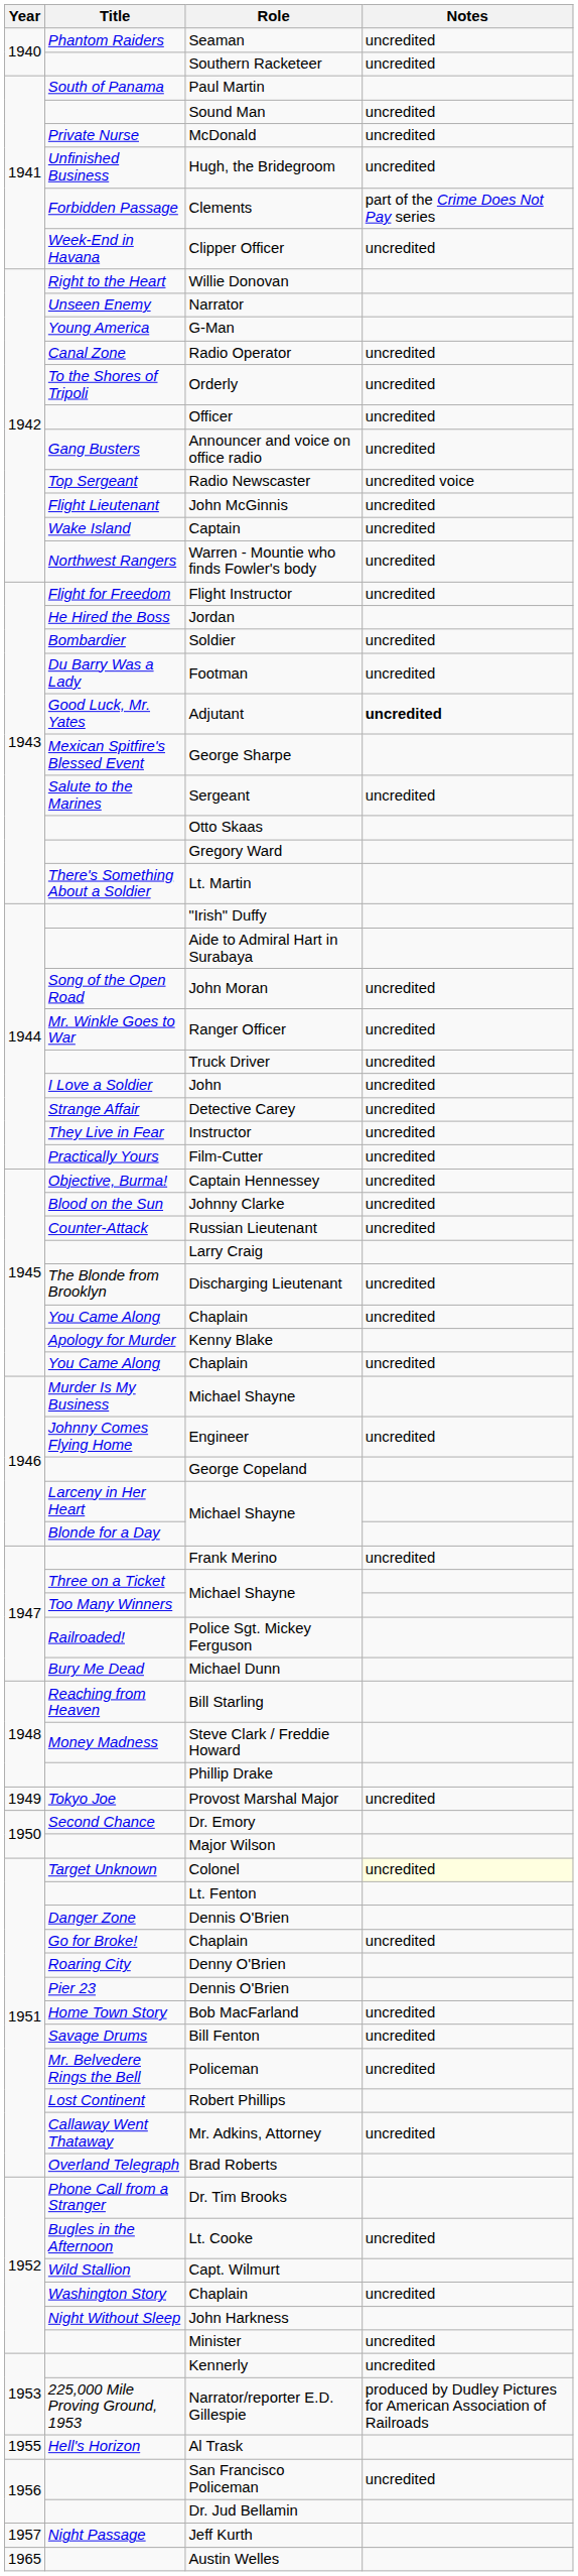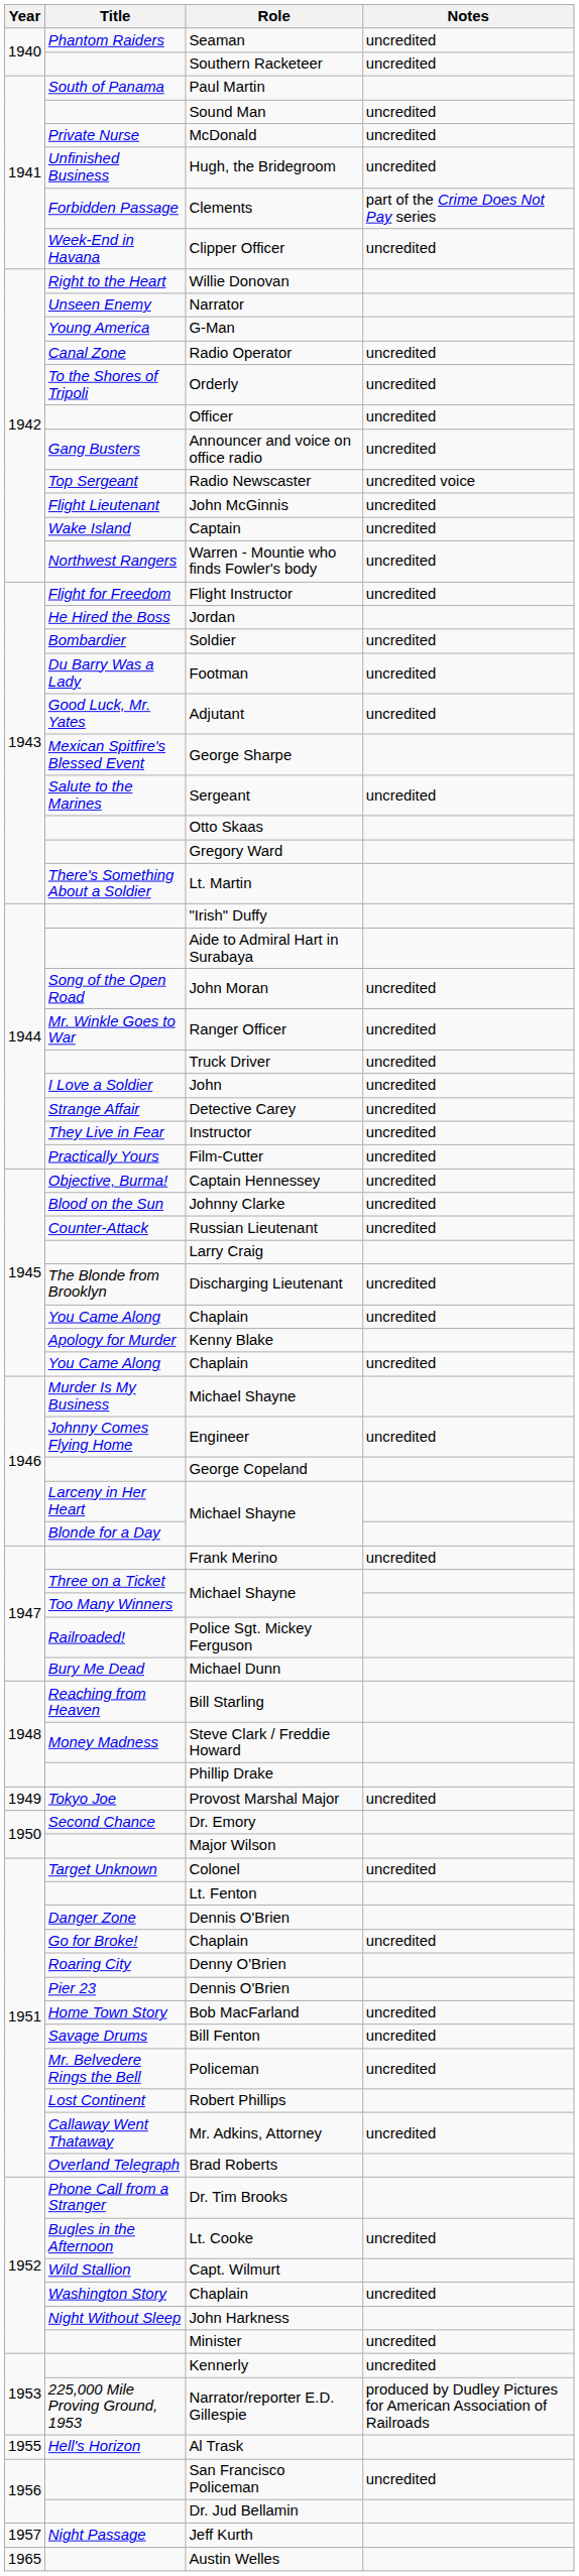Adjutant | Notes: bold -> normal
Colonel | Notes: lightyellow background -> no background
